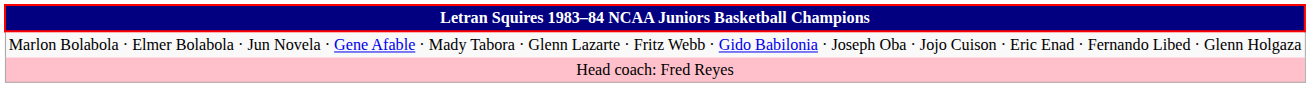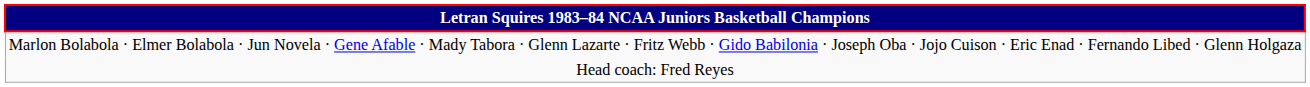row 3 | column 1: pink background -> no background
